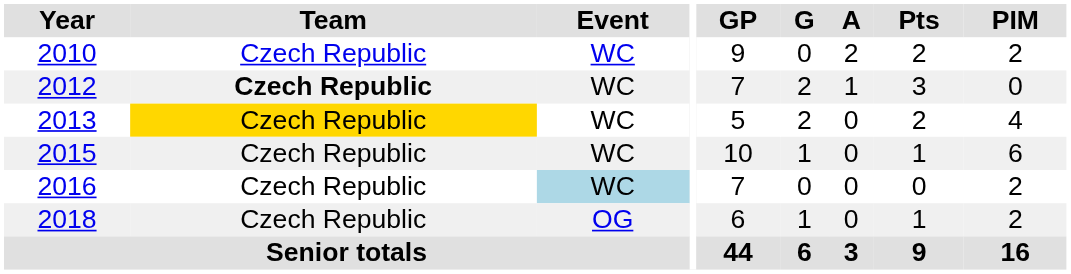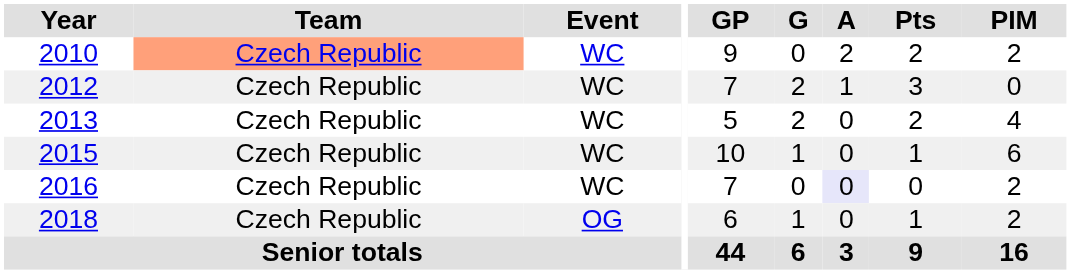2010 | Team: no background -> lightsalmon background
2012 | Team: bold -> normal
2013 | Team: gold background -> no background
2016 | Event: lightblue background -> no background
2016 | A: no background -> lavender background
